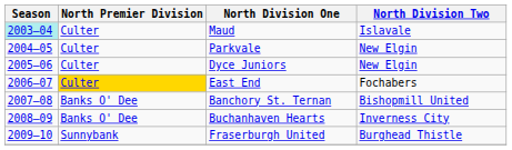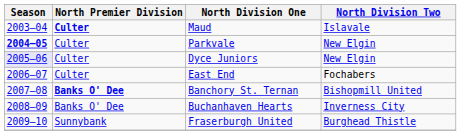Maud | Season: paleturquoise background -> no background
Maud | North Premier Division: normal -> bold
Parkvale | Season: normal -> bold
Dyce Juniors | Season: no background -> lavender background
East End | North Premier Division: gold background -> no background
Banchory St. Ternan | North Premier Division: normal -> bold
